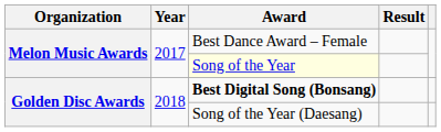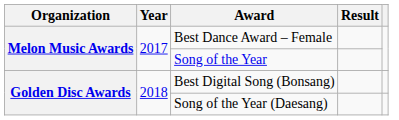Song of the Year | Award: lightyellow background -> no background
Best Digital Song (Bonsang) | Award: bold -> normal
